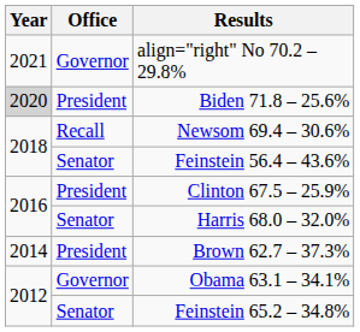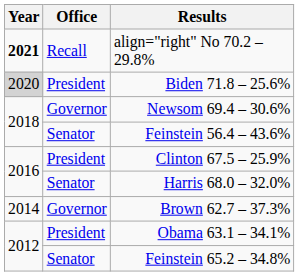align="right" No 70.2 – 29.8% | Year: normal -> bold
align="right" No 70.2 – 29.8% | Office: Governor -> Recall
Newsom 69.4 – 30.6% | Office: Recall -> Governor
Brown 62.7 – 37.3% | Office: President -> Governor
Obama 63.1 – 34.1% | Office: Governor -> President
